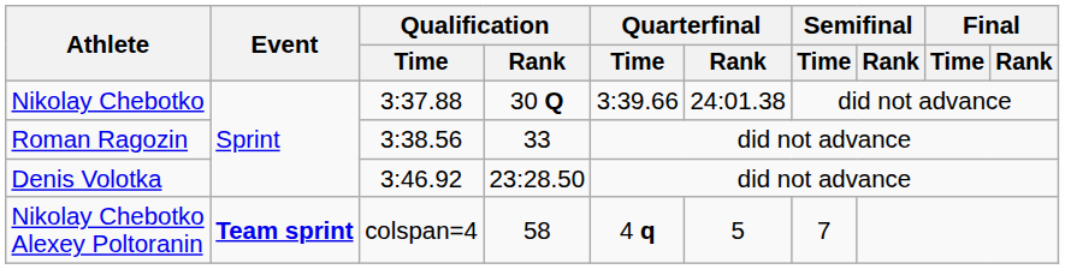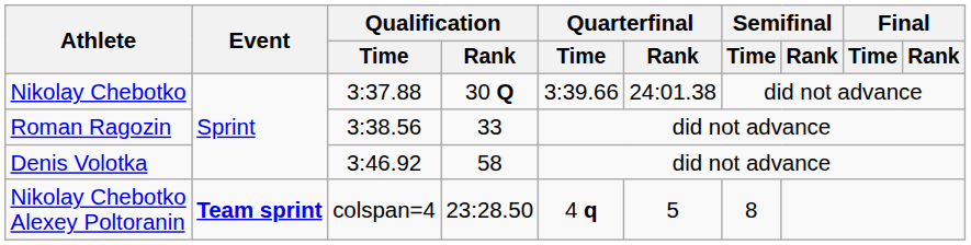Denis Volotka | Qualification / Rank: 23:28.50 -> 58
Nikolay Chebotko Alexey Poltoranin | Qualification / Rank: 58 -> 23:28.50
Nikolay Chebotko Alexey Poltoranin | Semifinal / Time: 7 -> 8
